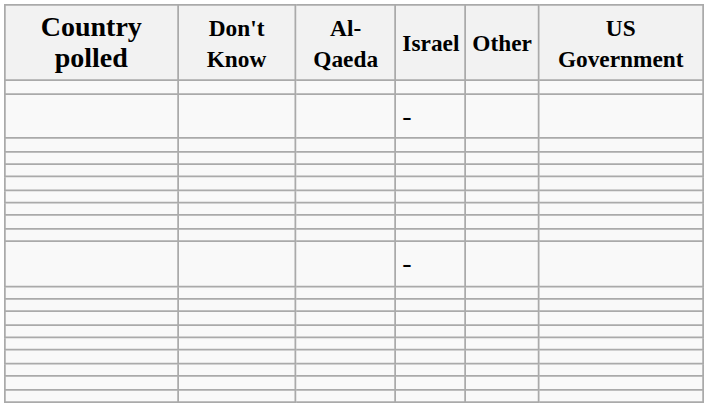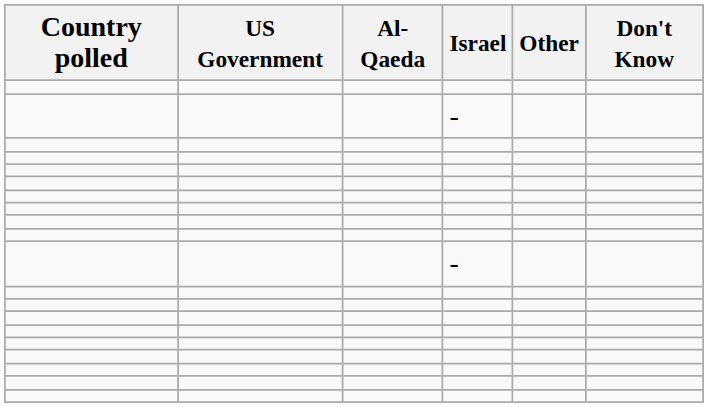columns swapped: US Government <-> Don't Know
